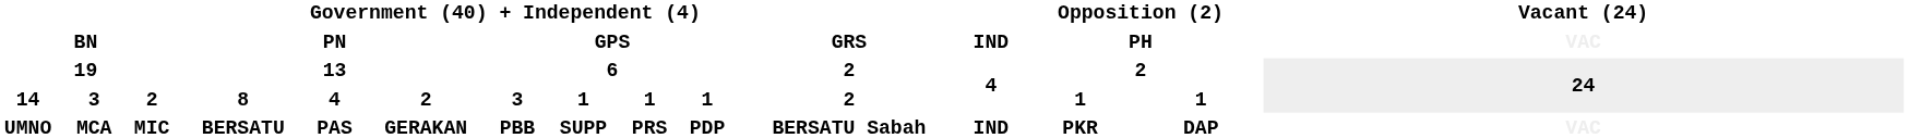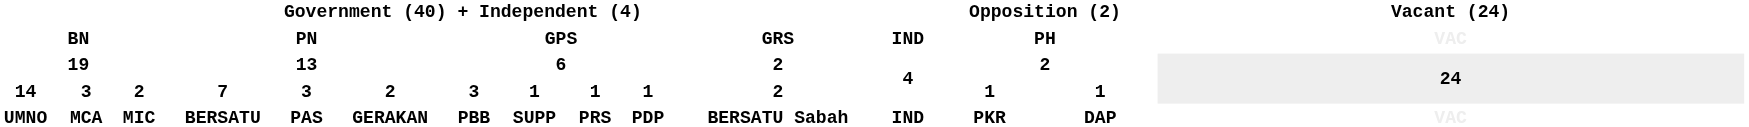14 | column 4: 8 -> 7
14 | column 5: 4 -> 3
